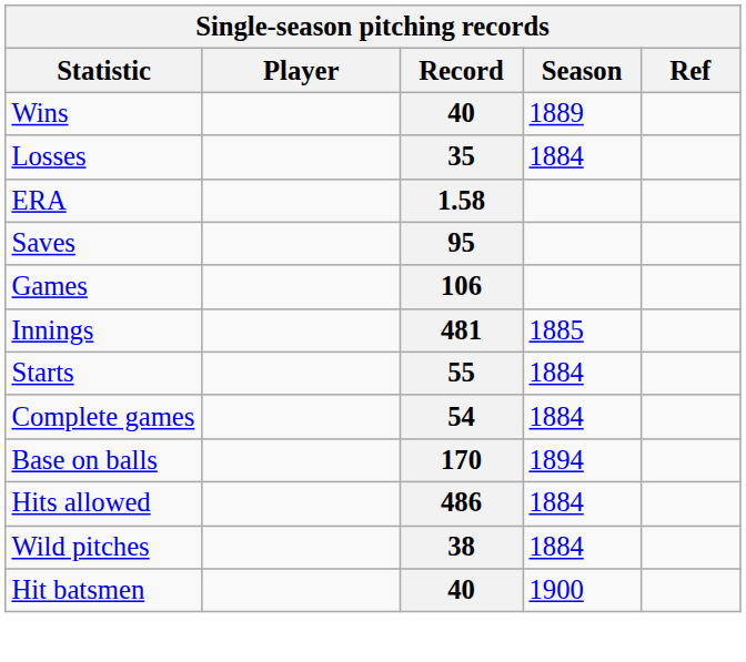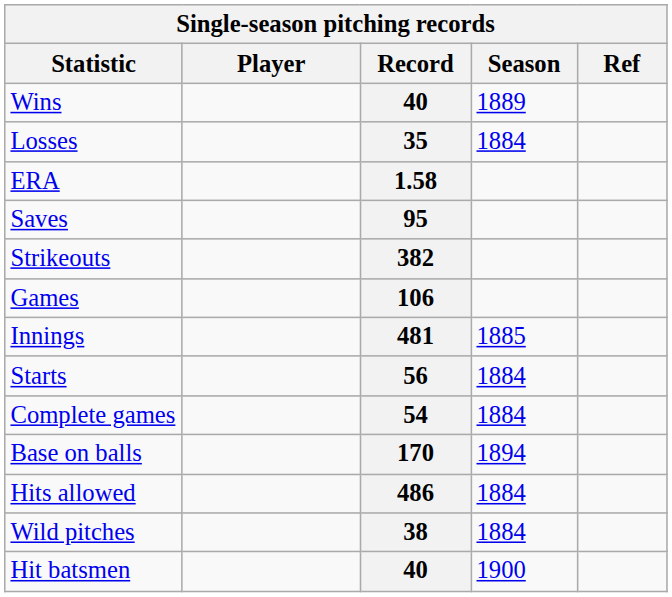+ row: Strikeouts | 382
Starts | Record: 55 -> 56
